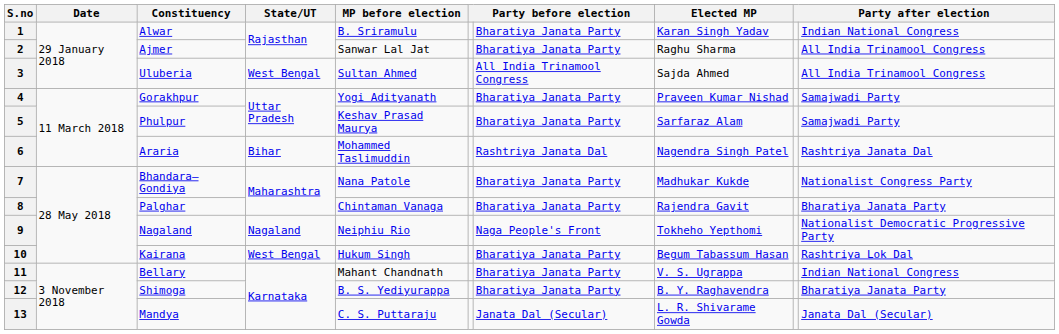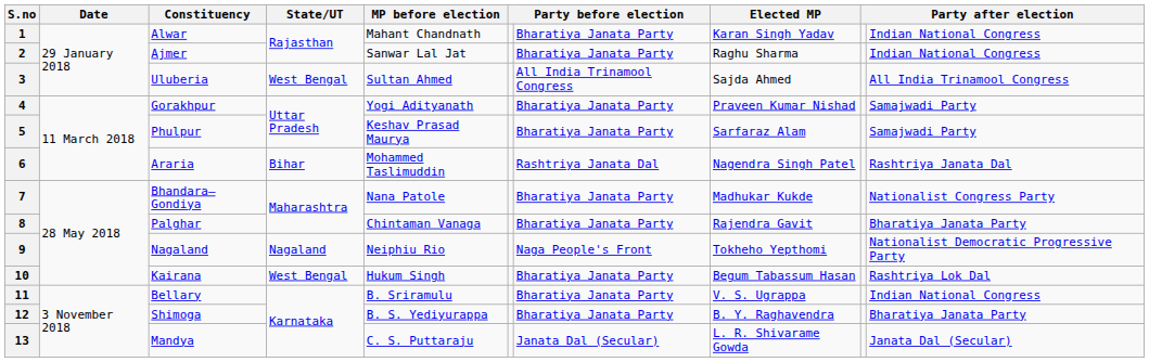1 | MP before election: B. Sriramulu -> Mahant Chandnath
2 | column 10: All India Trinamool Congress -> Indian National Congress
11 | MP before election: Mahant Chandnath -> B. Sriramulu
